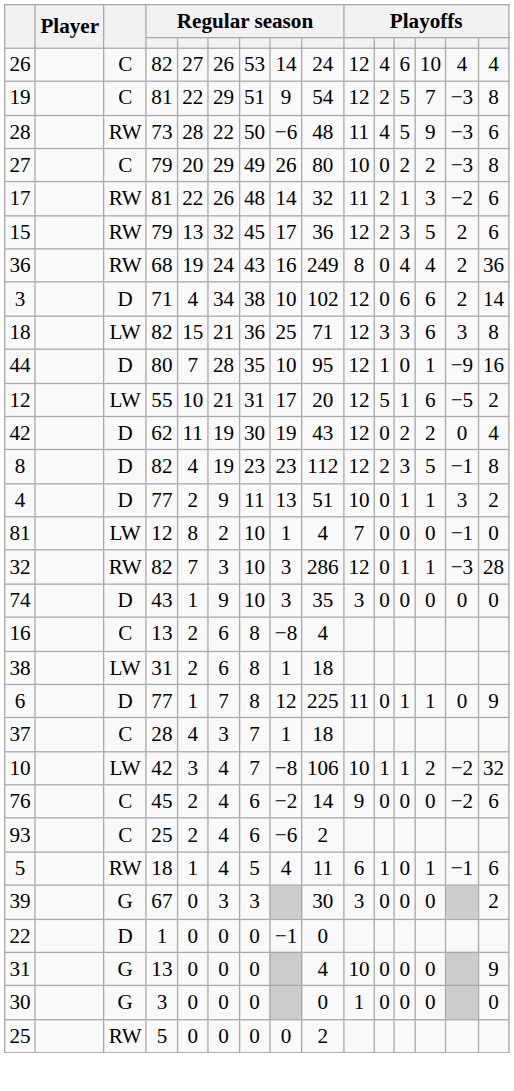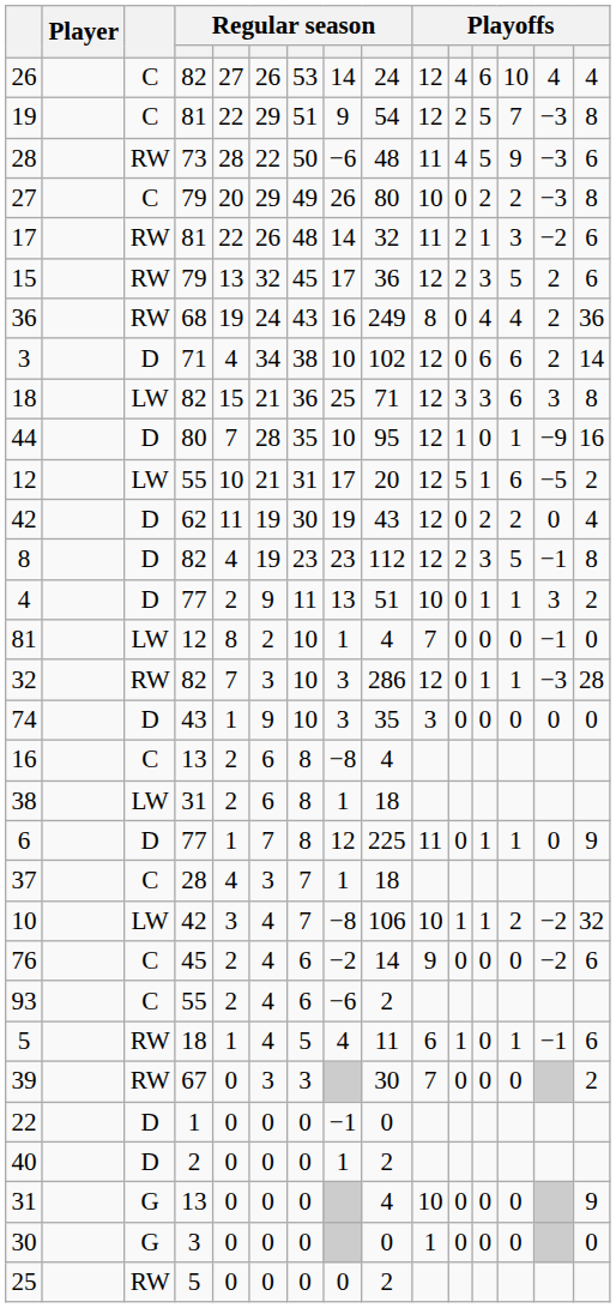93 | column 4: 25 -> 55
39 | column 3: G -> RW
39 | column 10: 3 -> 7
+ row: 40 | D | 2 | 0 | 0 | 0 | 1 | 2
